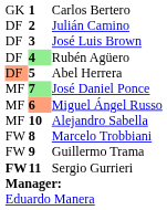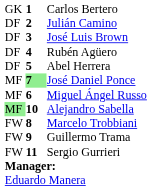Rubén Agüero | column 2: lightgreen background -> no background
Abel Herrera | column 1: lightsalmon background -> no background
Miguel Ángel Russo | column 2: lightsalmon background -> no background
Alejandro Sabella | column 1: no background -> lightgreen background
Sergio Gurrieri | column 1: bold -> normal
